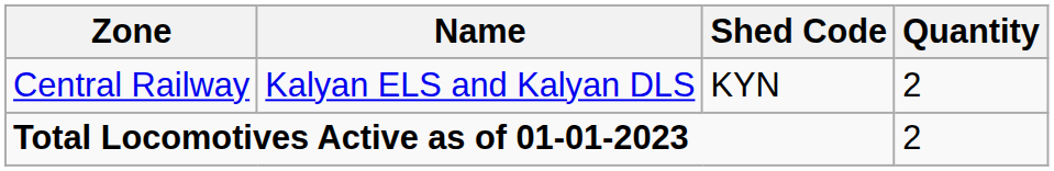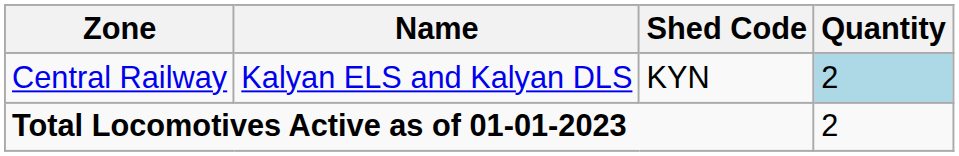Central Railway | Quantity: no background -> lightblue background
